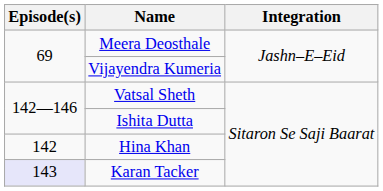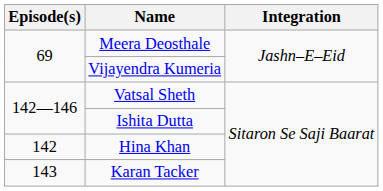Karan Tacker | Episode(s): lavender background -> no background
